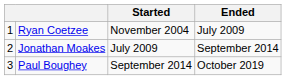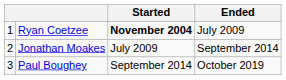Ryan Coetzee | Started: normal -> bold
